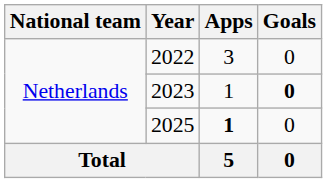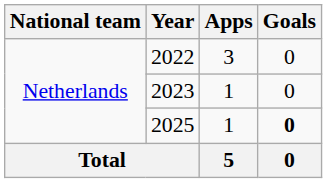2023 | Goals: bold -> normal
2025 | Apps: bold -> normal
2025 | Goals: normal -> bold
